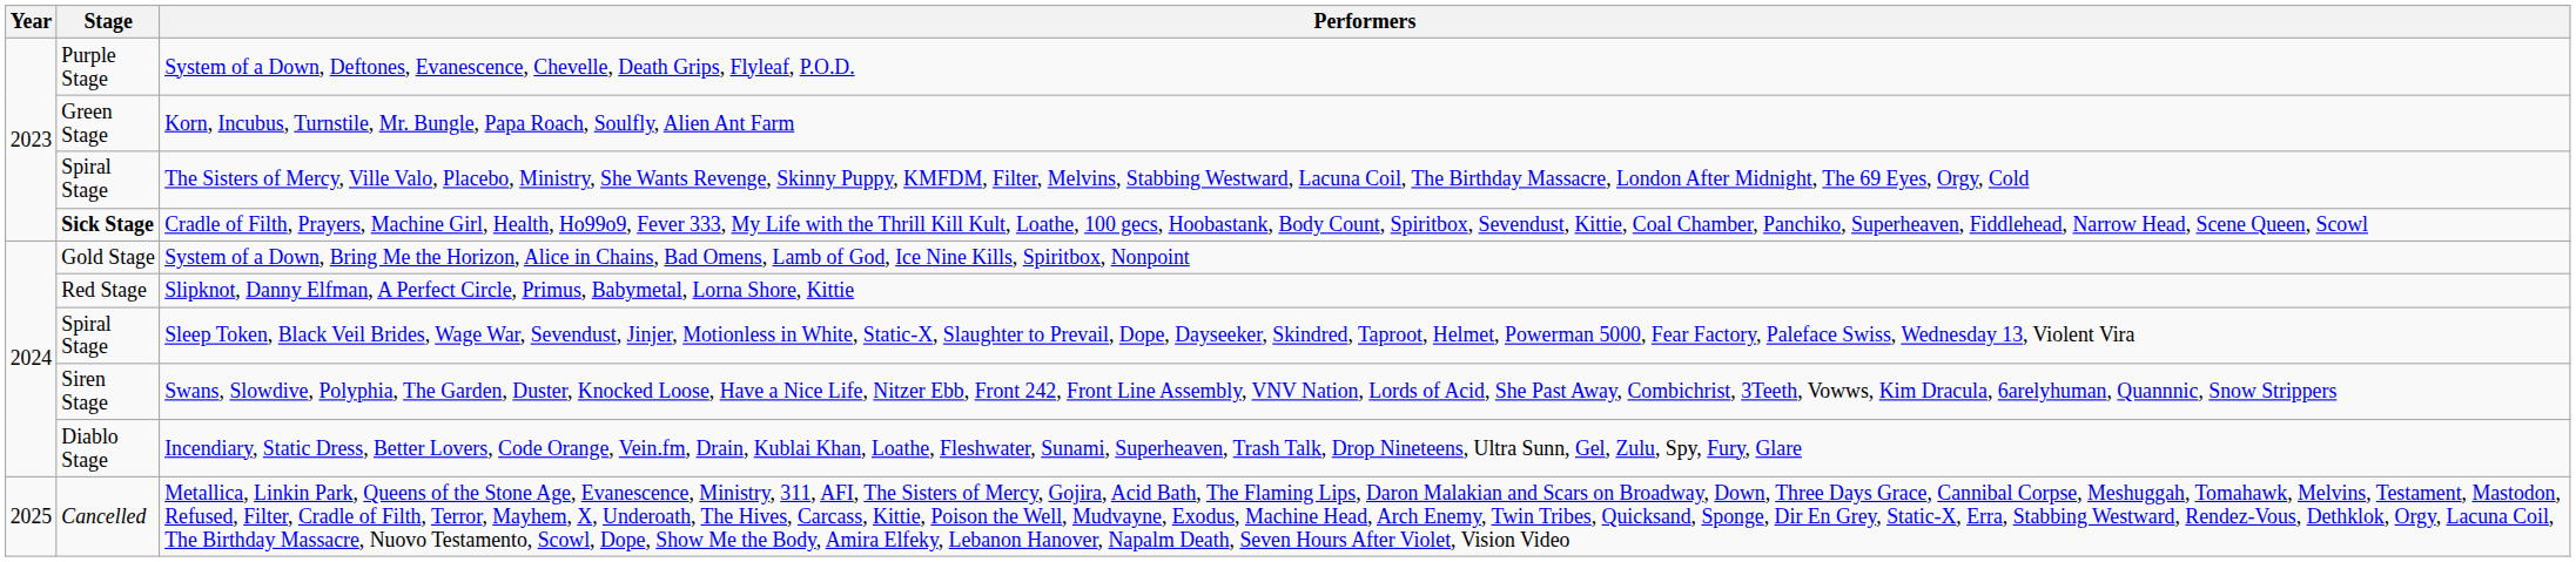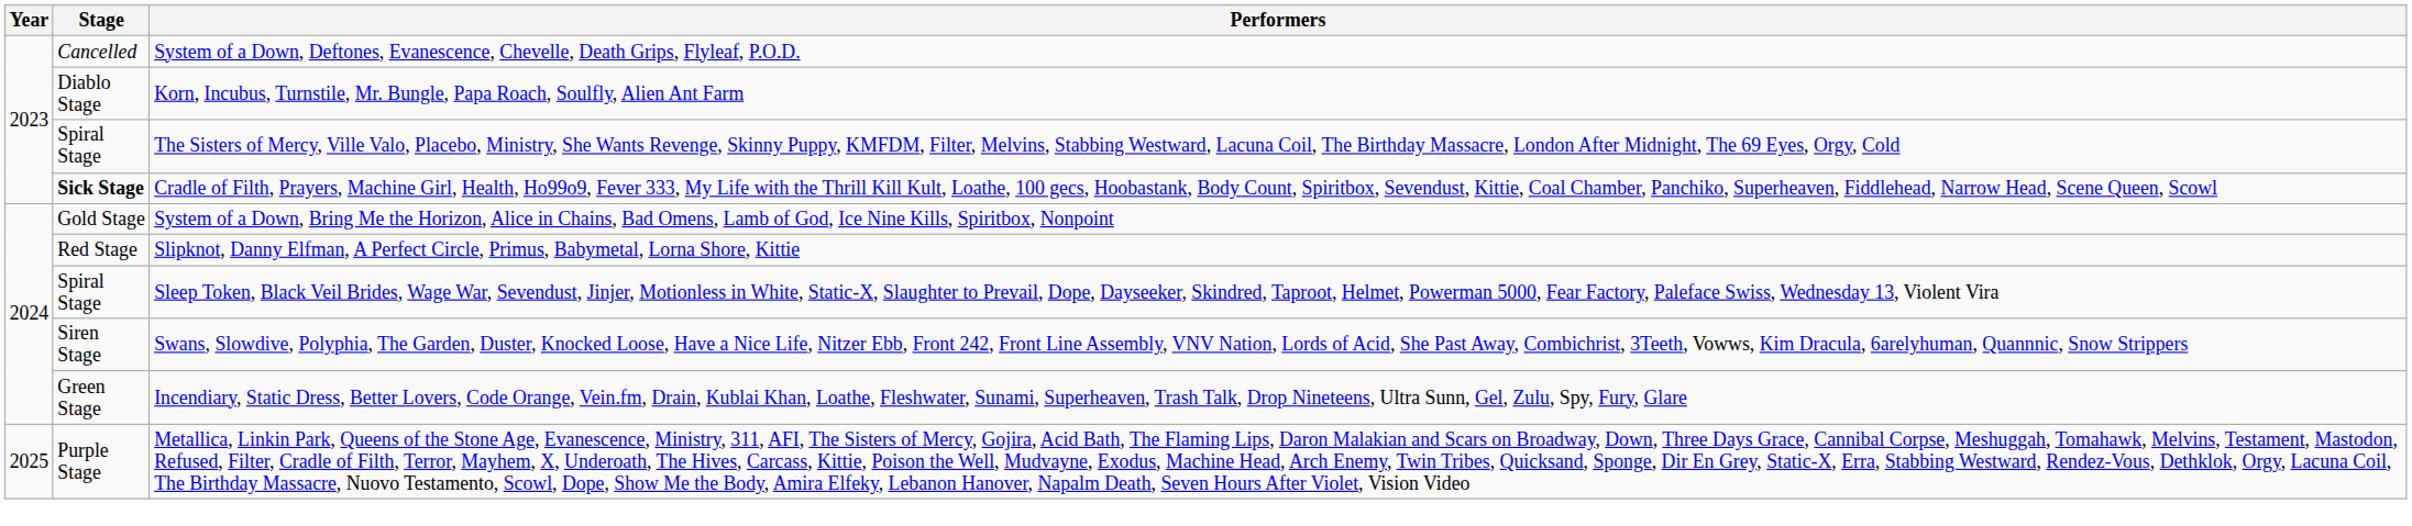row 2 | Stage: Purple Stage -> Cancelled
row 3 | Stage: Green Stage -> Diablo Stage
row 10 | Stage: Diablo Stage -> Green Stage
row 11 | Stage: Cancelled -> Purple Stage
